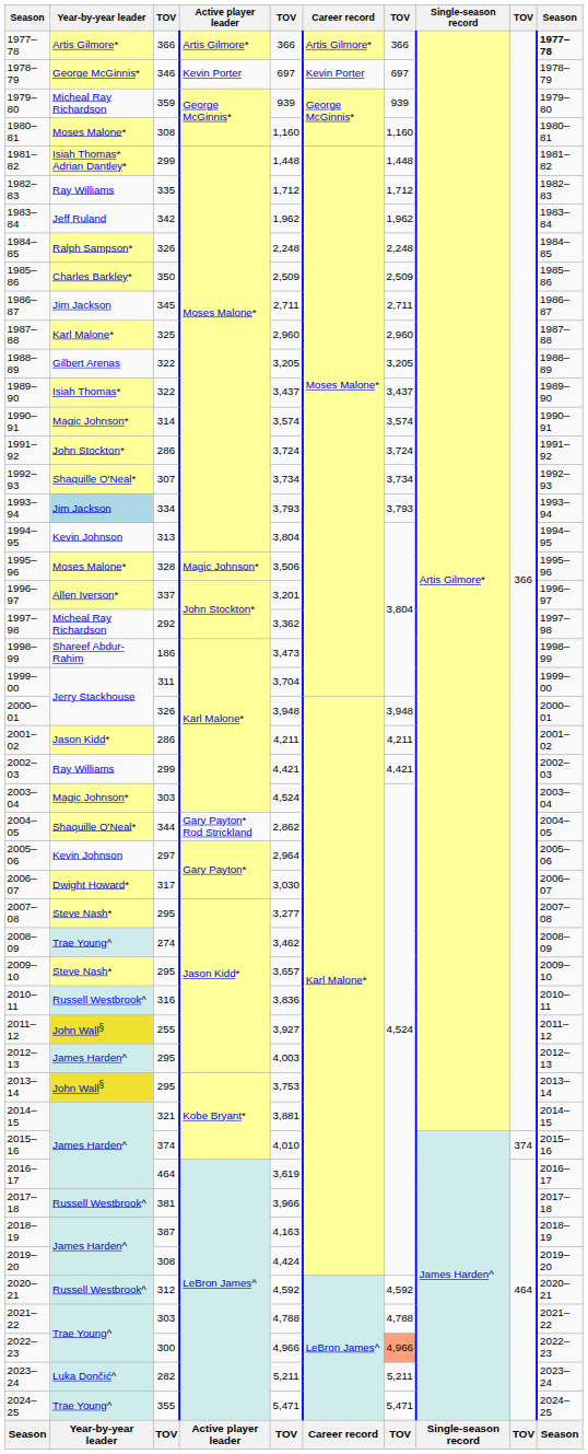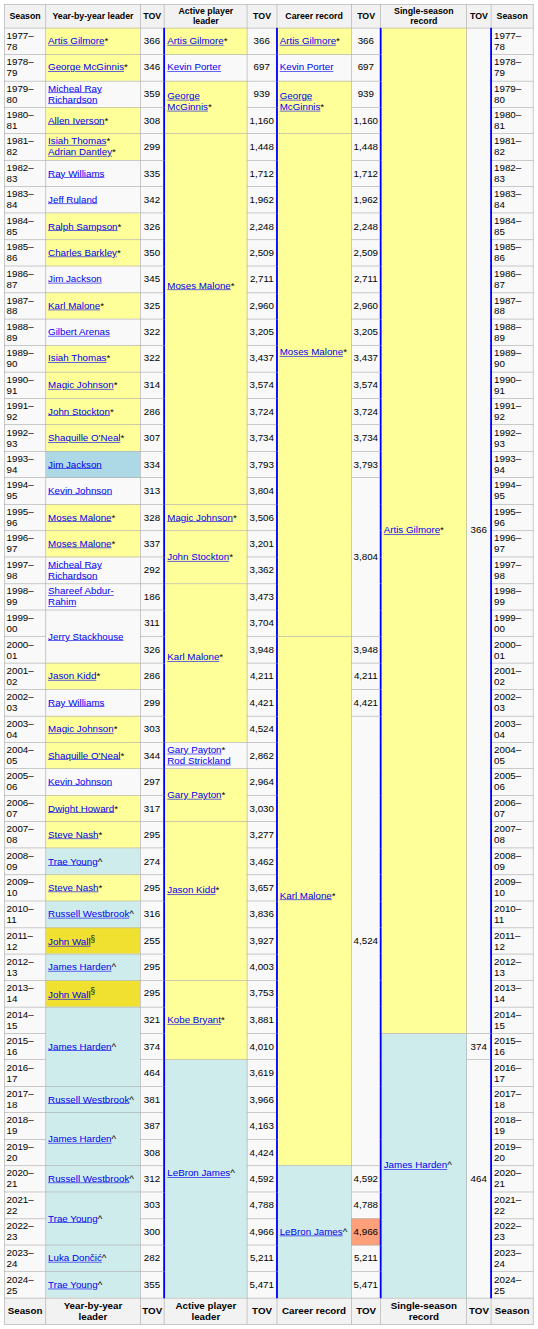row 2 | column 10: bold -> normal
row 5 | Year-by-year leader: Moses Malone* -> Allen Iverson*
row 21 | Year-by-year leader: Allen Iverson* -> Moses Malone*
